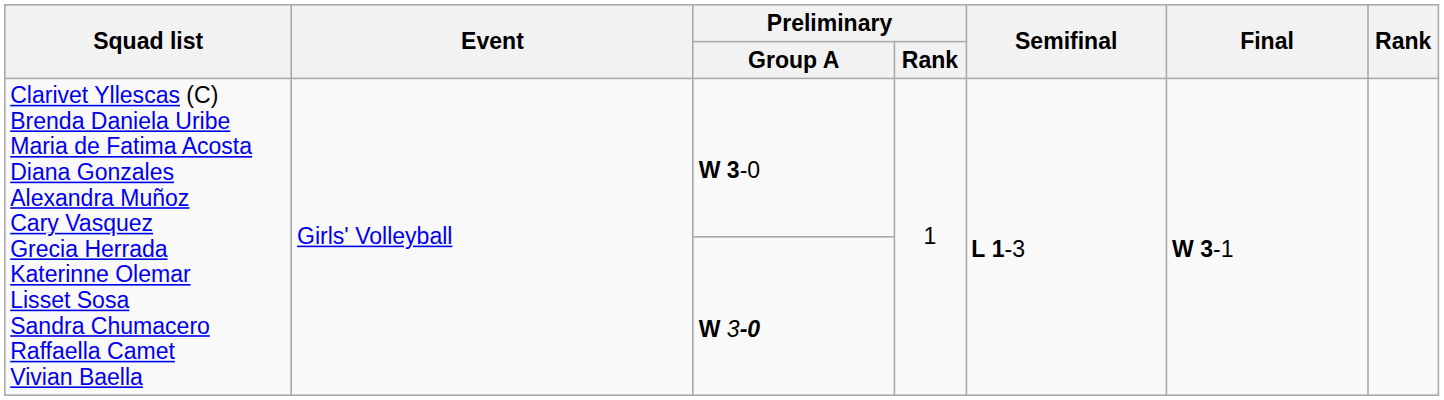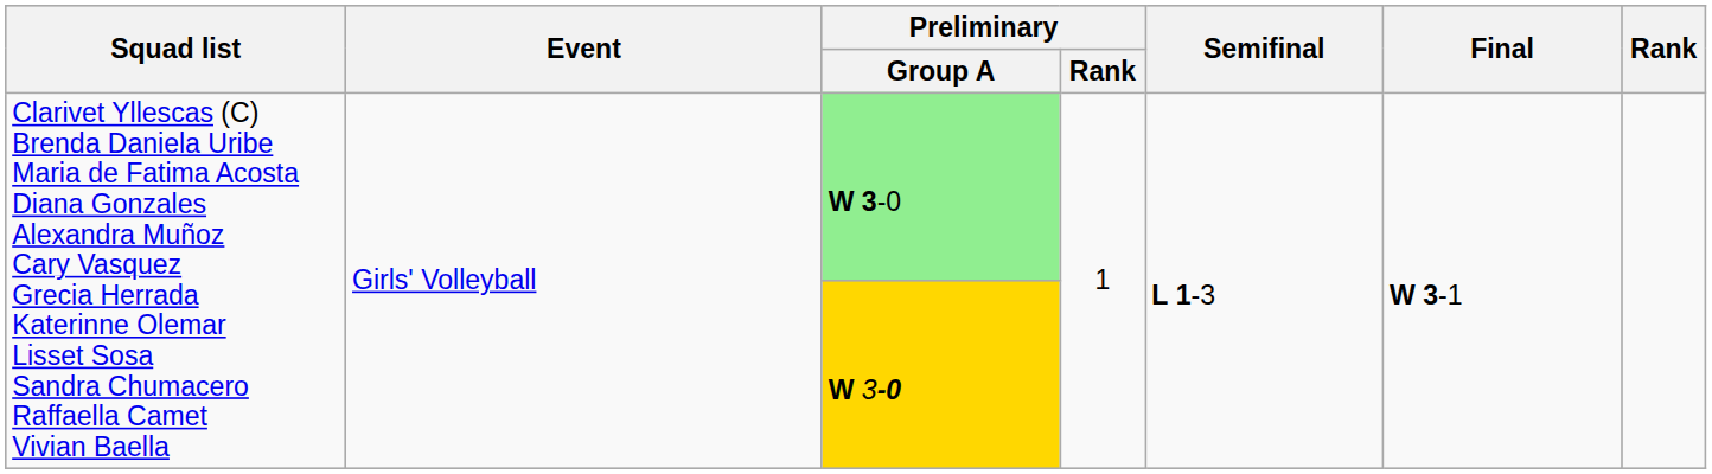row 3 | Preliminary / Group A: no background -> lightgreen background
row 4 | Preliminary / Group A: no background -> gold background
